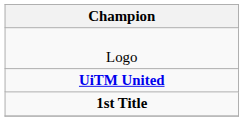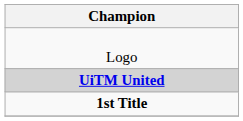row 3 | column 1: no background -> lightgrey background
